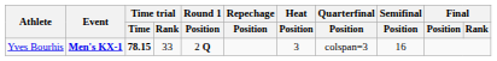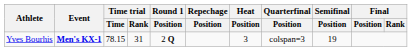Yves Bourhis | Time trial / Time: bold -> normal
Yves Bourhis | Time trial / Rank: 33 -> 31
Yves Bourhis | Semifinal / Position: 16 -> 19
